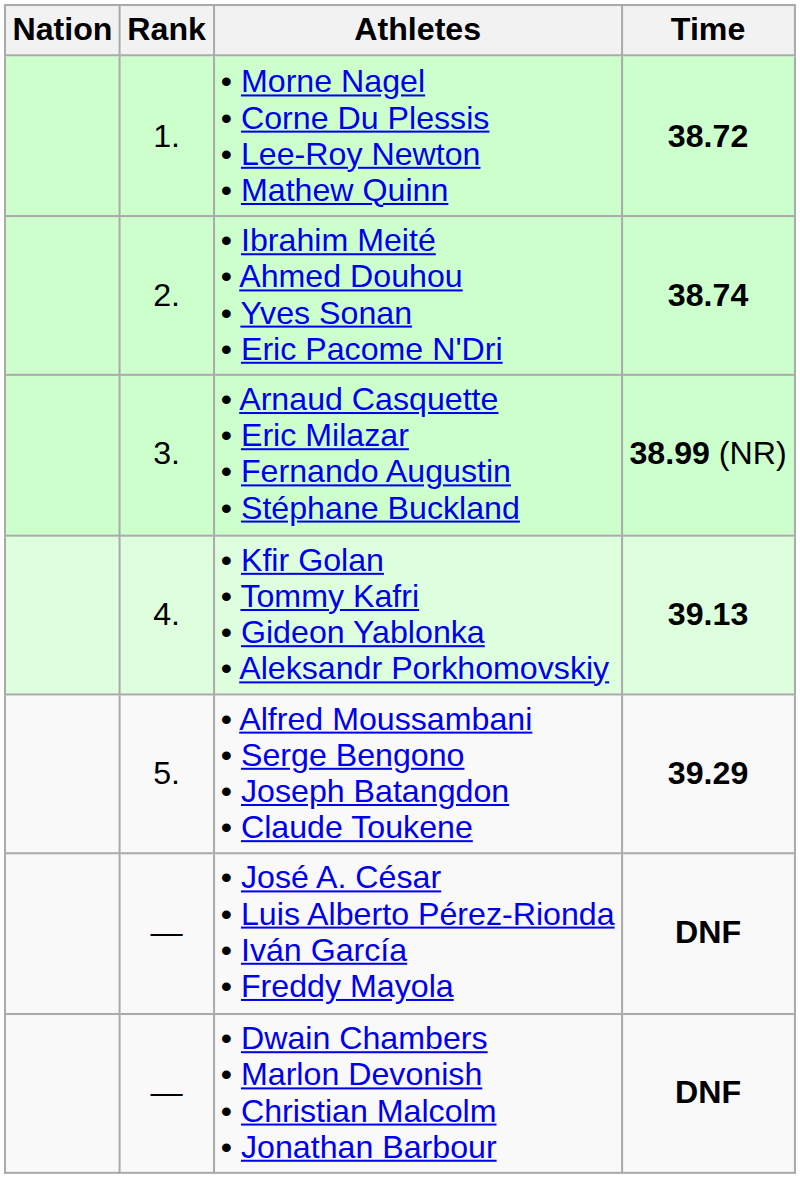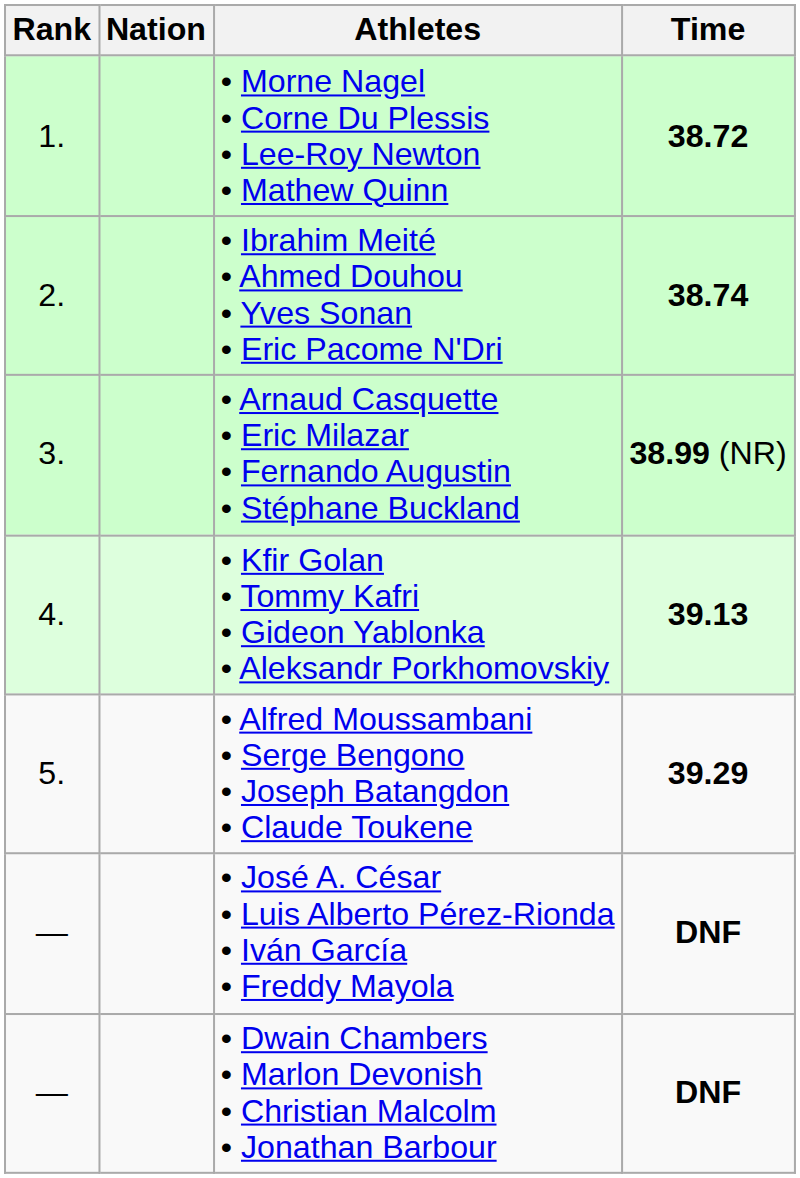columns swapped: Rank <-> Nation
